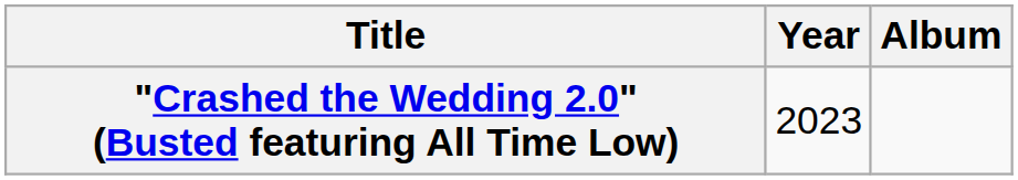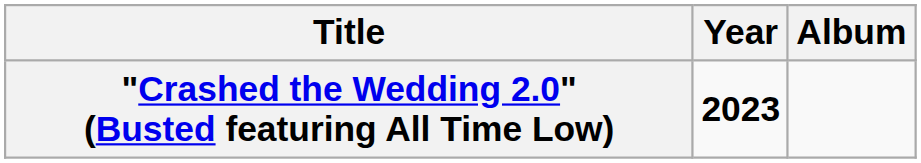row 2 | Year: normal -> bold
